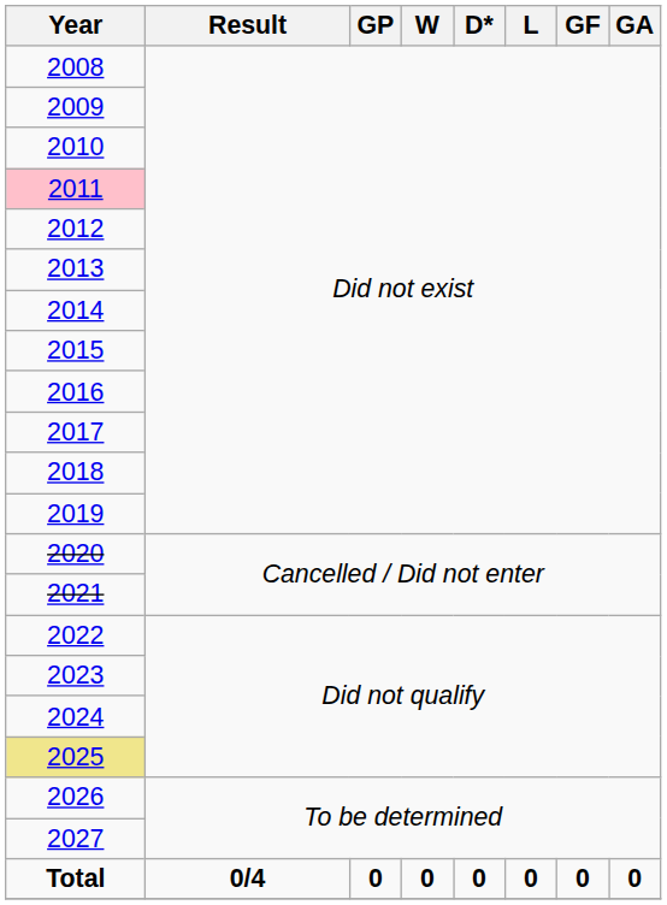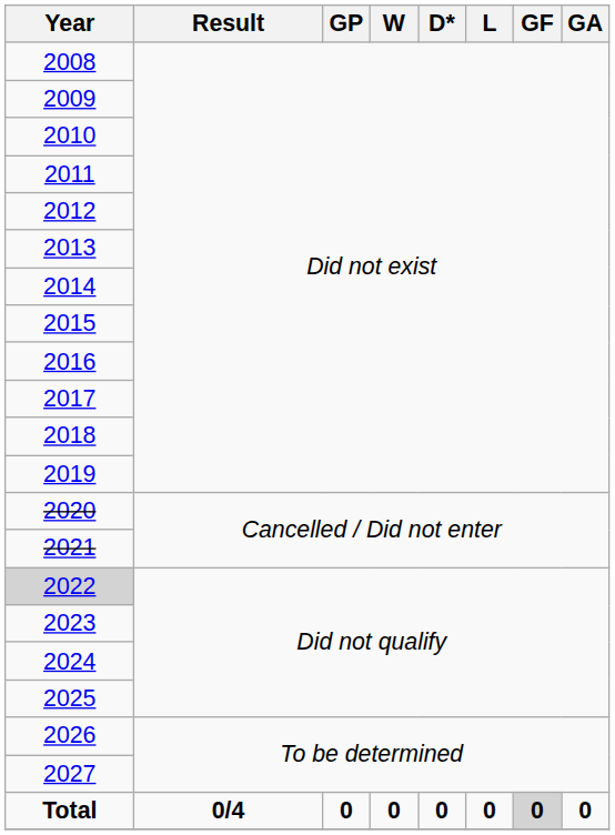2011 | Year: pink background -> no background
2022 | Year: no background -> lightgrey background
2025 | Year: khaki background -> no background
Total | GF: no background -> lightgrey background
